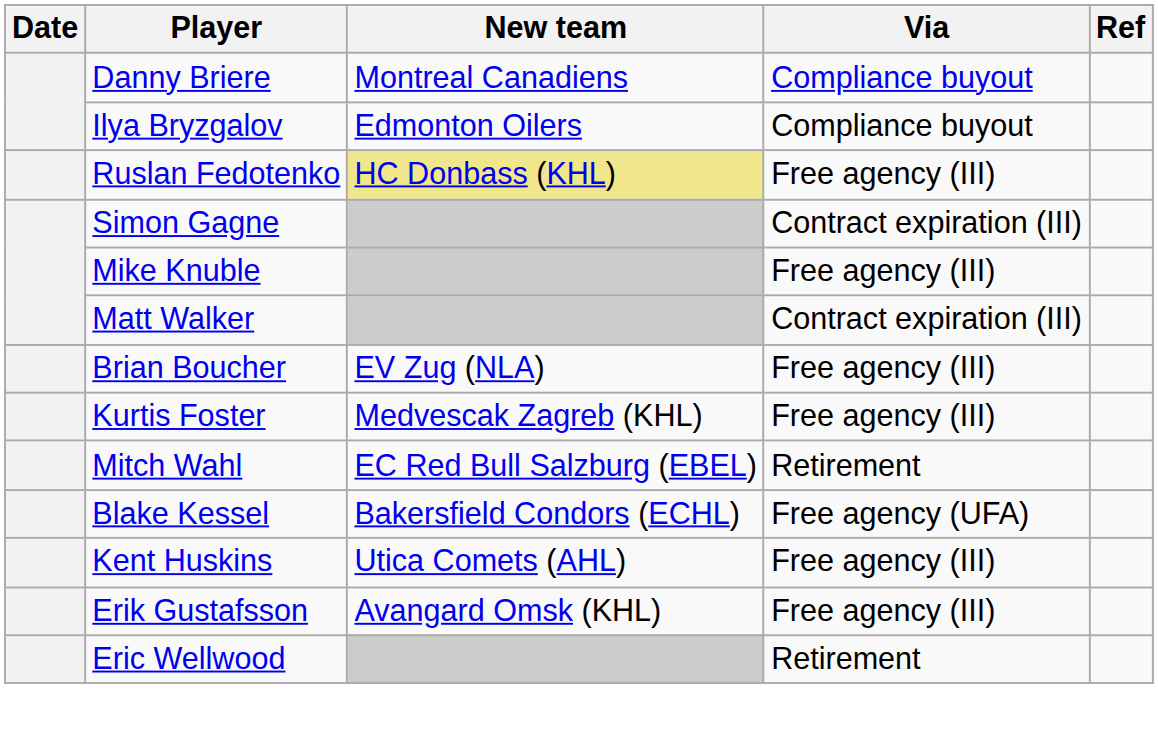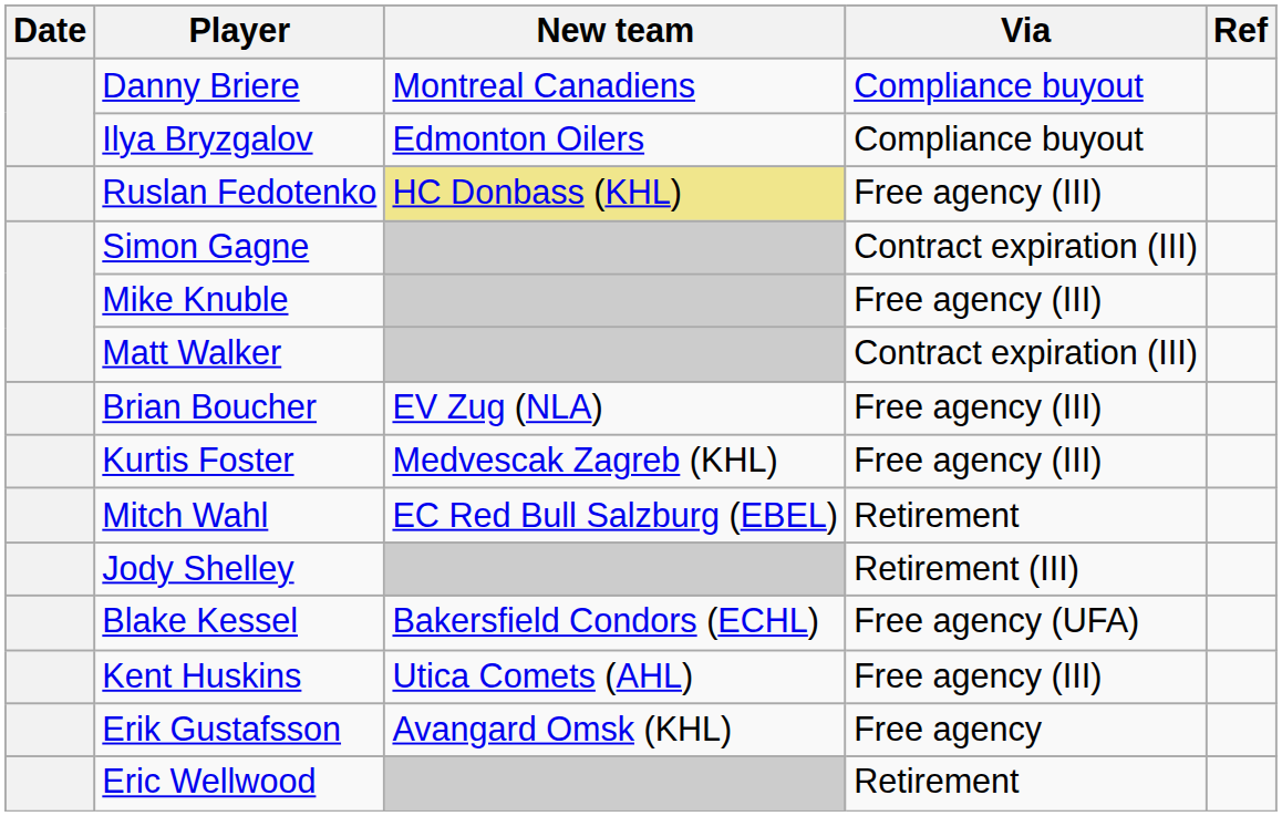+ row: Jody Shelley | Retirement (III)
Erik Gustafsson | Via: Free agency (III) -> Free agency
